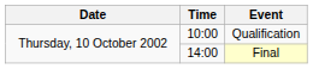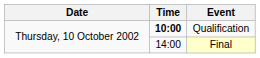Qualification | Time: normal -> bold
